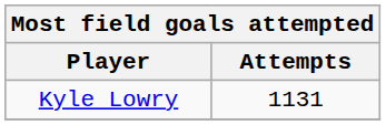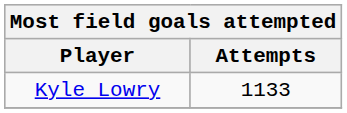Kyle Lowry | Attempts: 1131 -> 1133
